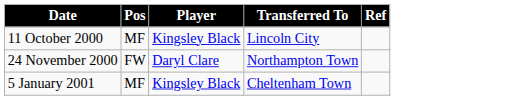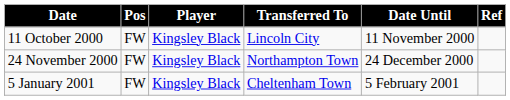+ column: Date Until | 11 November 2000 | 24 December 2000 | 5 February 2001
11 October 2000 | Pos: MF -> FW
24 November 2000 | Player: Daryl Clare -> Kingsley Black
5 January 2001 | Pos: MF -> FW
